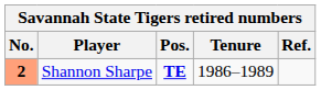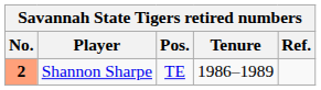Shannon Sharpe | Pos.: bold -> normal
